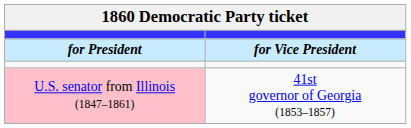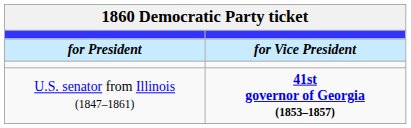U.S. senator from Illinois (1847–1861) | column 1: pink background -> no background
U.S. senator from Illinois (1847–1861) | column 2: normal -> bold
